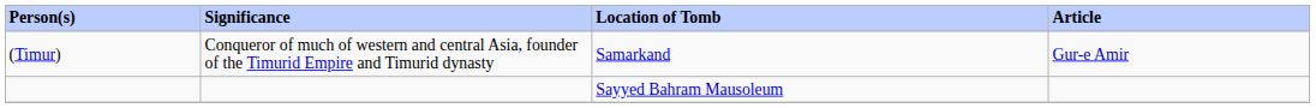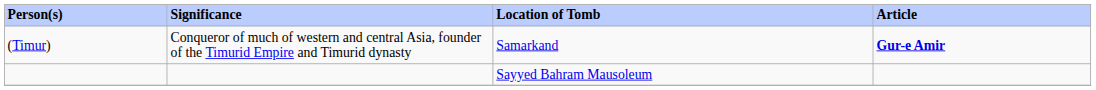(Timur) | Article: normal -> bold
